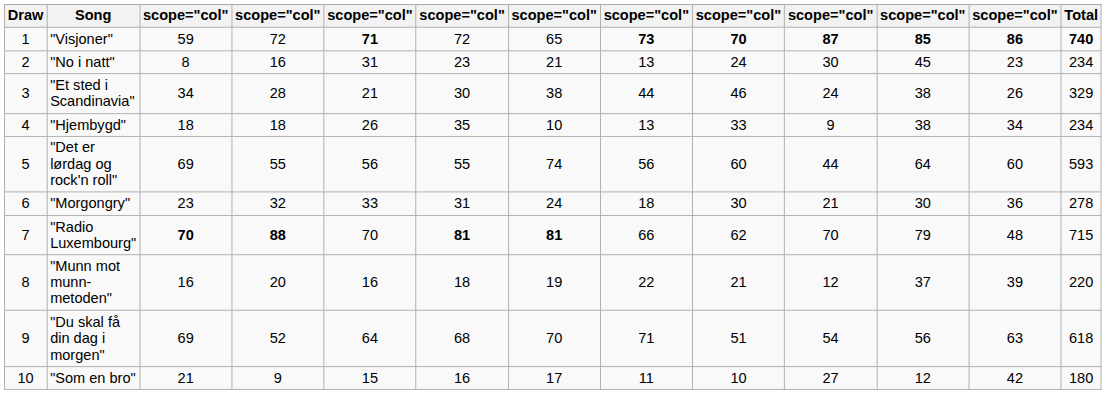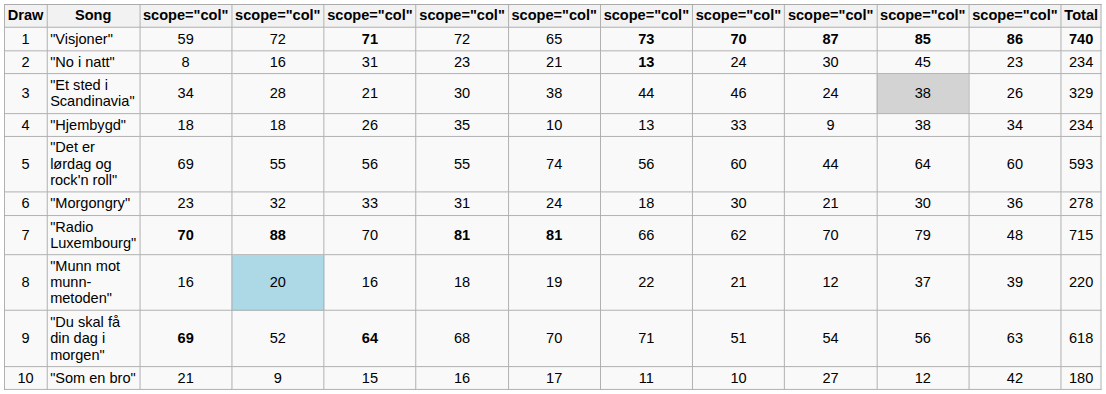"No i natt" | column 8: normal -> bold
"Et sted i Scandinavia" | column 11: no background -> lightgrey background
"Munn mot munn-metoden" | column 4: no background -> lightblue background
"Du skal få din dag i morgen" | column 3: normal -> bold
"Du skal få din dag i morgen" | column 5: normal -> bold
